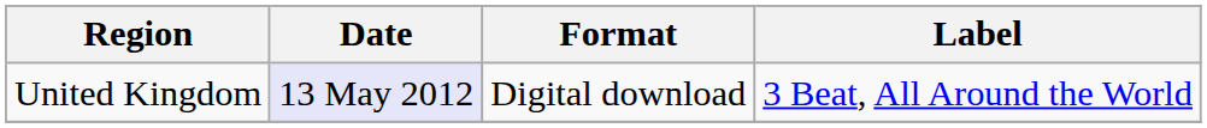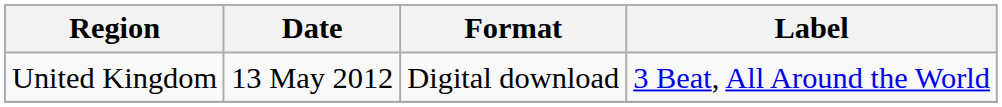United Kingdom | Date: lavender background -> no background
